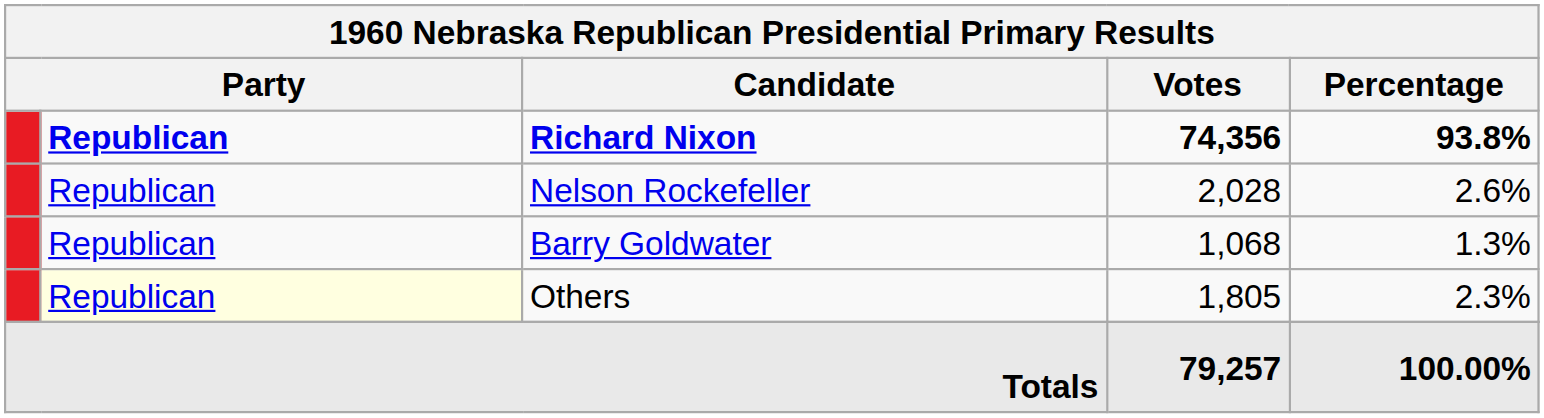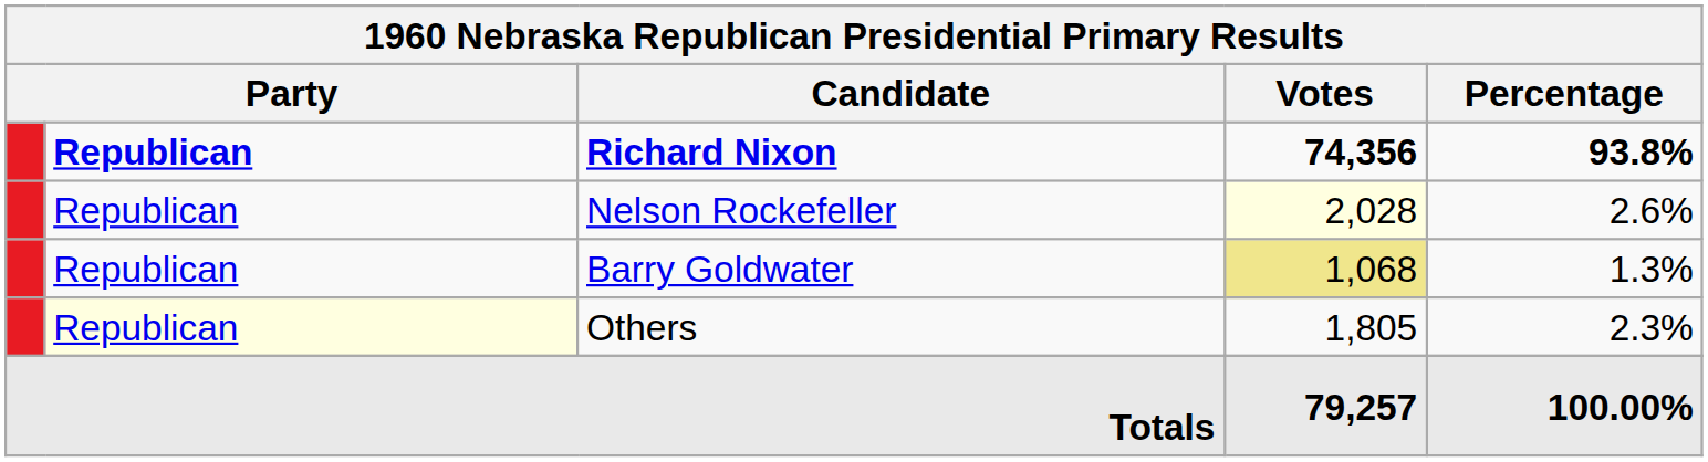Nelson Rockefeller | Votes: no background -> lightyellow background
Barry Goldwater | Votes: no background -> khaki background
